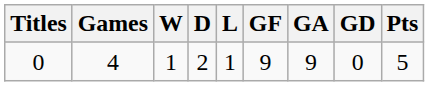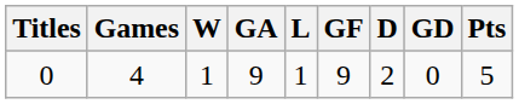columns swapped: D <-> GA
